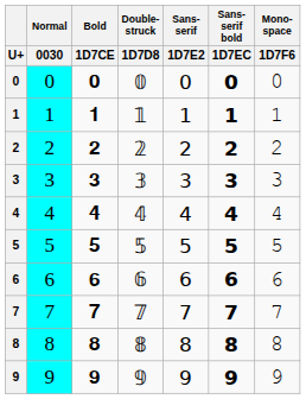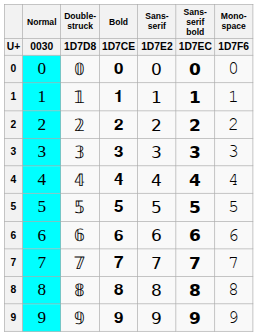columns swapped: Bold / 1D7CE <-> Double- struck / 1D7D8
